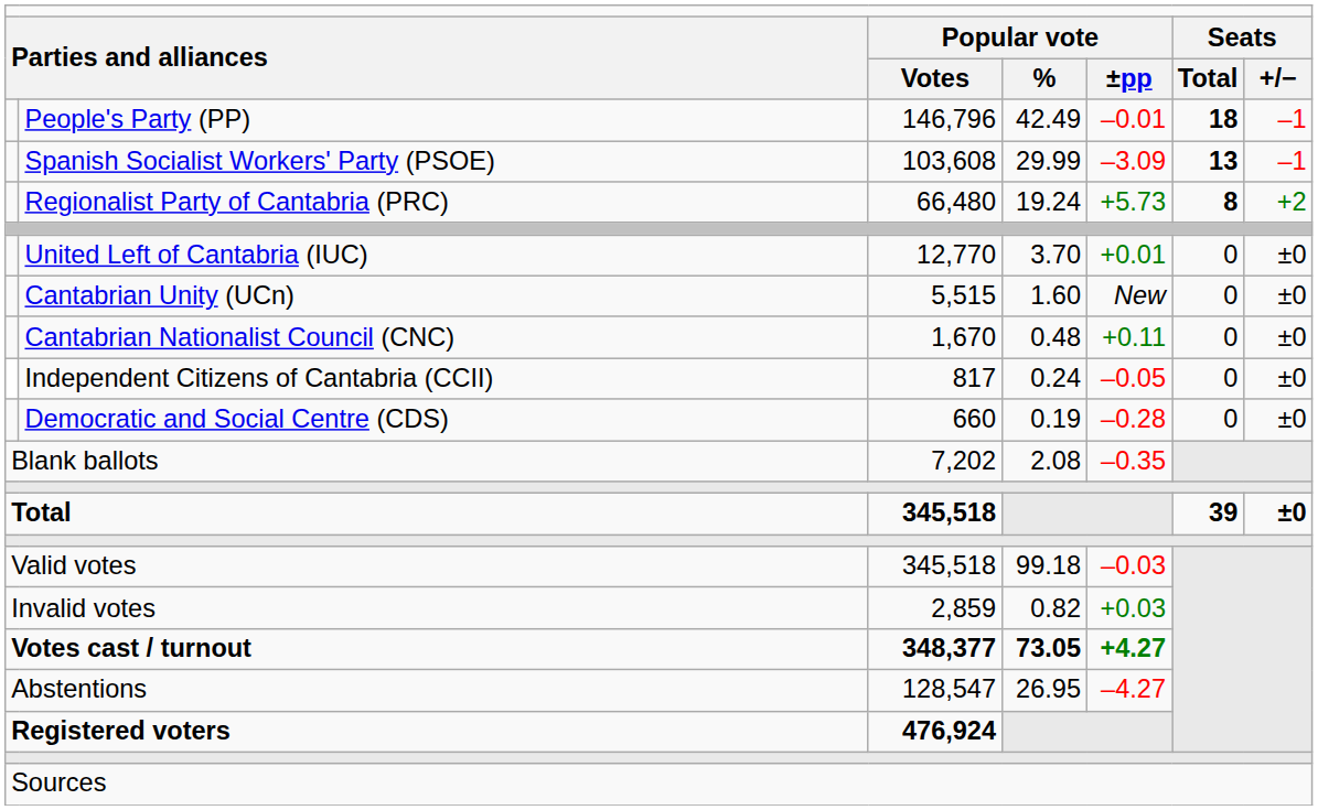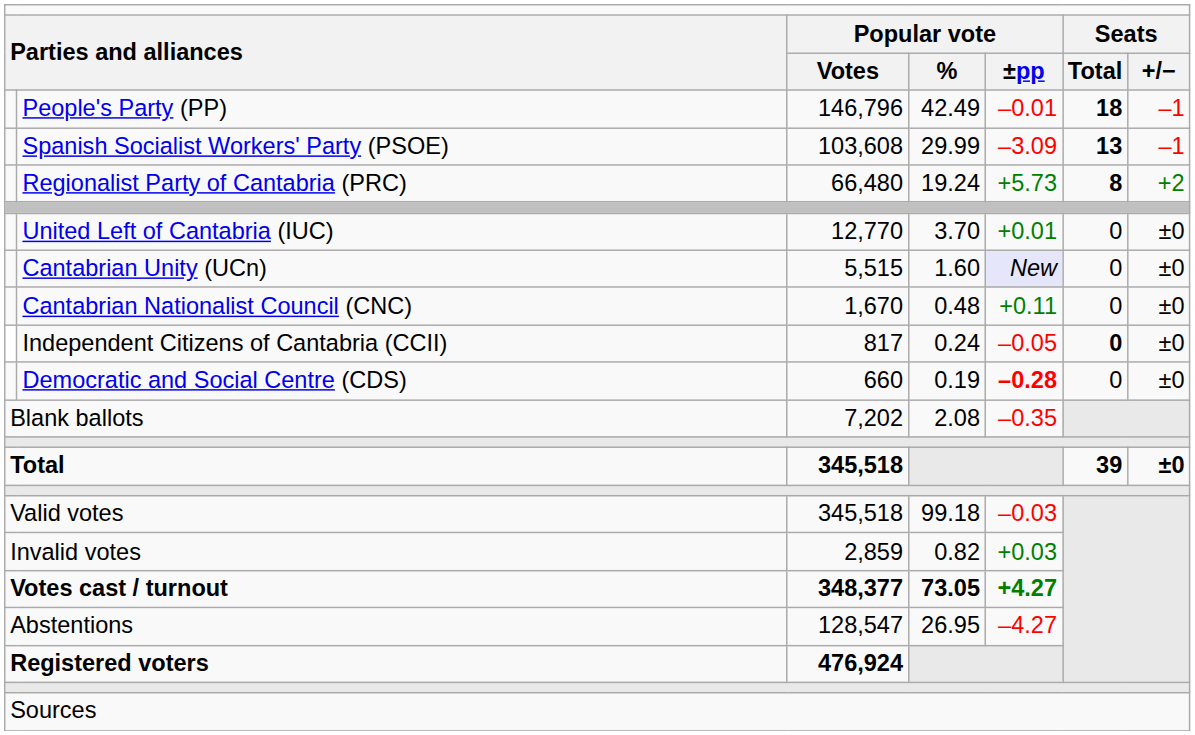Cantabrian Unity (UCn) | column 5: no background -> lavender background
Independent Citizens of Cantabria (CCII) | column 6: normal -> bold
Democratic and Social Centre (CDS) | column 5: normal -> bold
